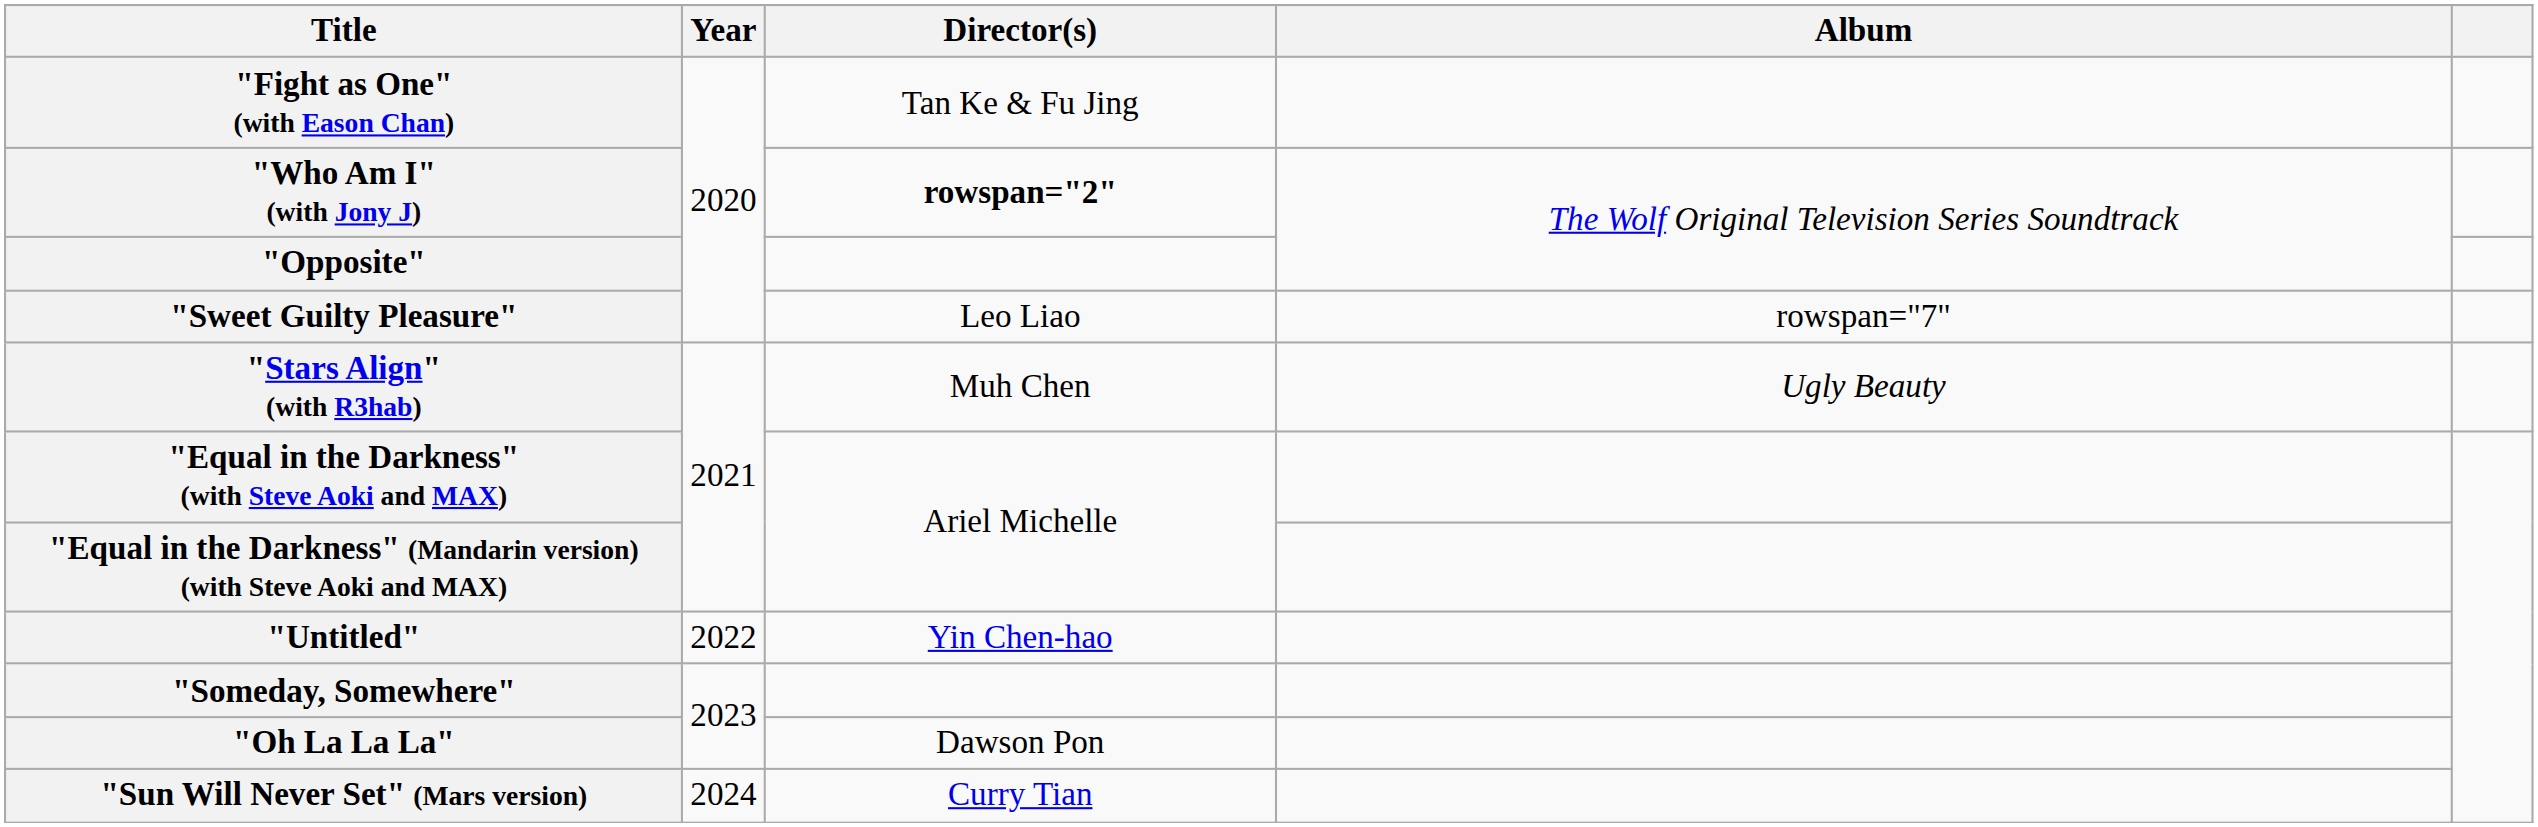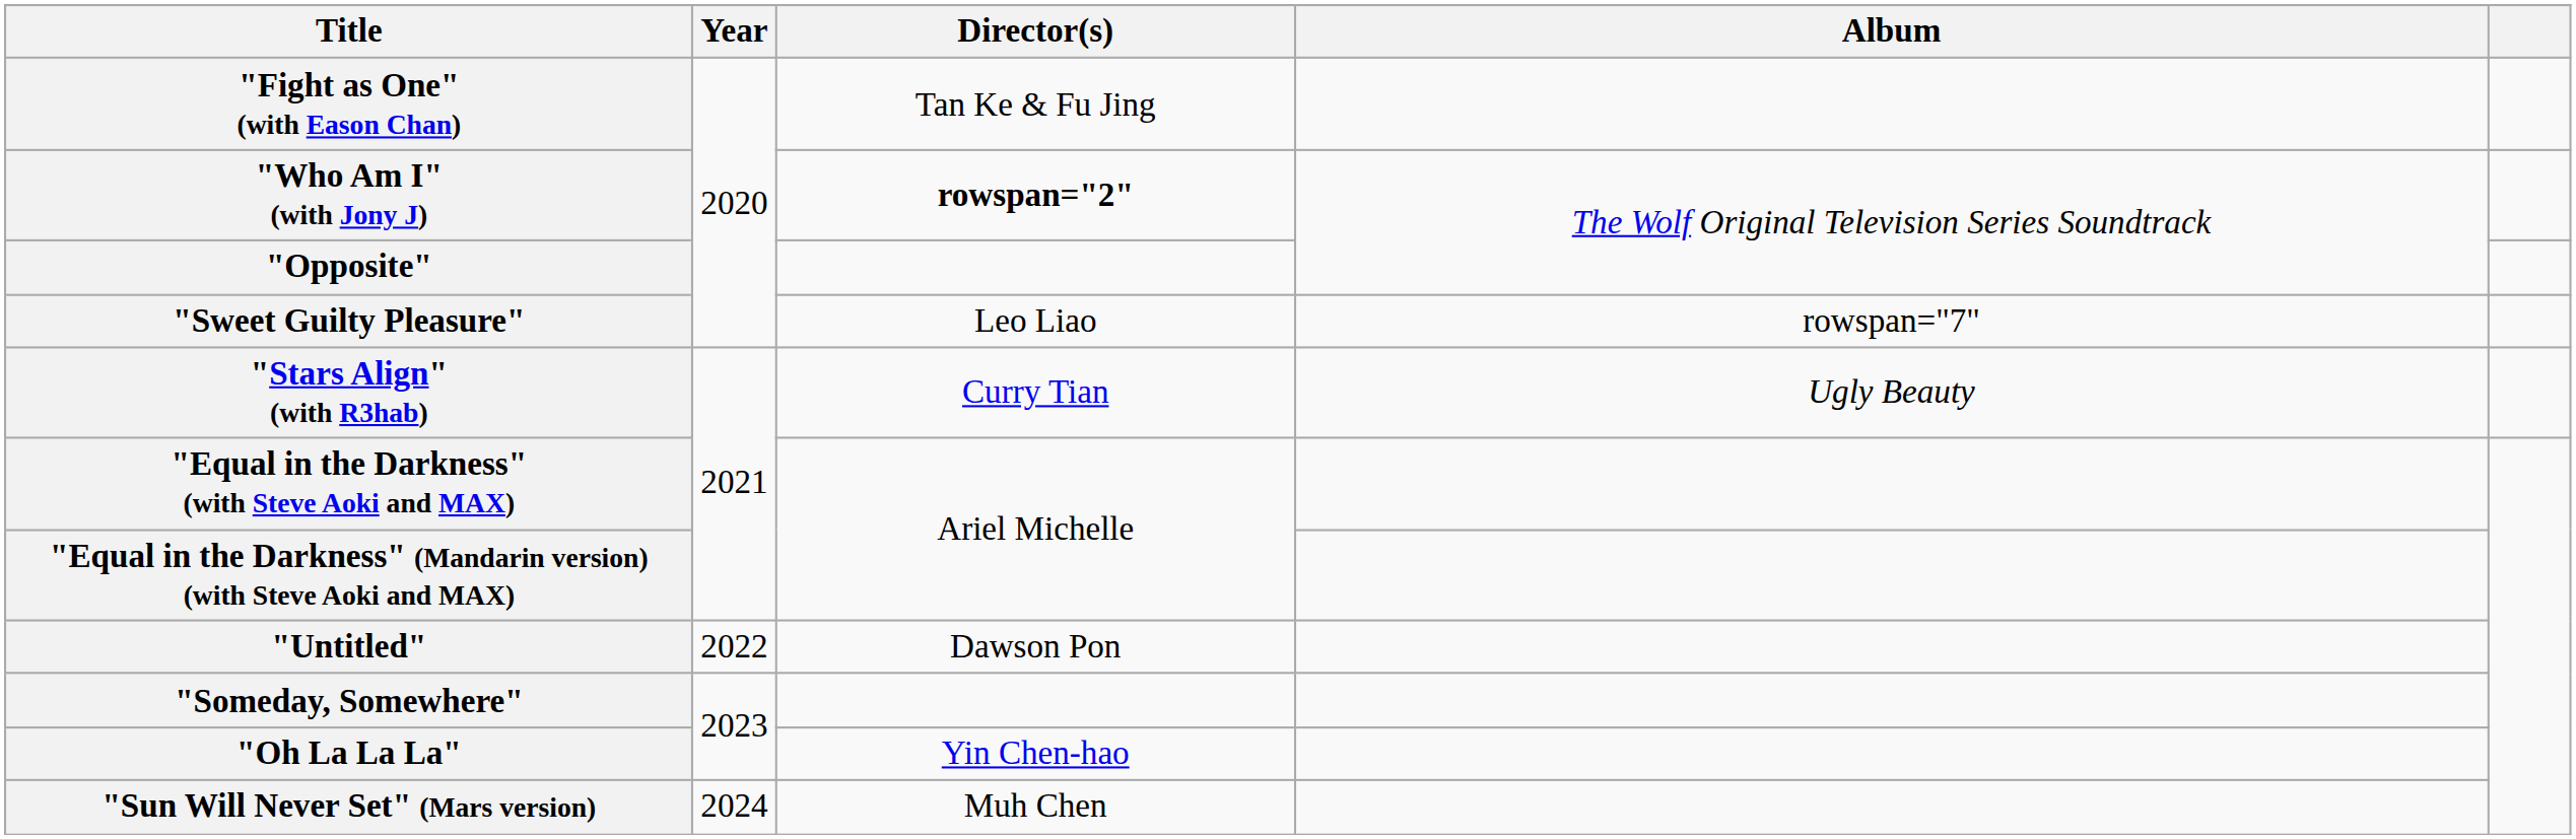"Stars Align" (with R3hab) | Director(s): Muh Chen -> Curry Tian
"Untitled" | Director(s): Yin Chen-hao -> Dawson Pon
"Oh La La La" | Director(s): Dawson Pon -> Yin Chen-hao
"Sun Will Never Set" (Mars version) | Director(s): Curry Tian -> Muh Chen
